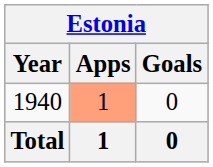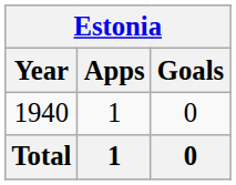1940 | Apps: lightsalmon background -> no background
